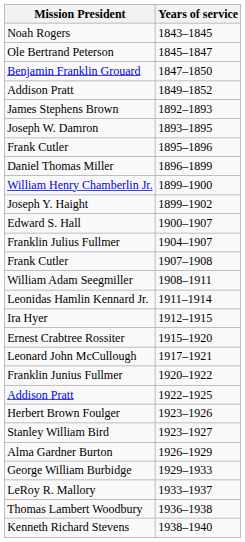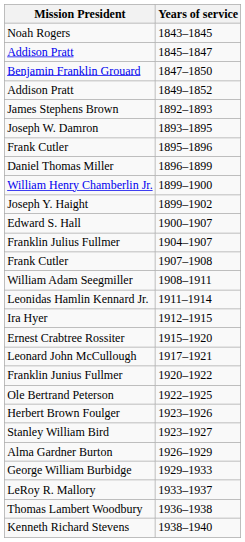row 3 | Mission President: Ole Bertrand Peterson -> Addison Pratt
row 21 | Mission President: Addison Pratt -> Ole Bertrand Peterson
